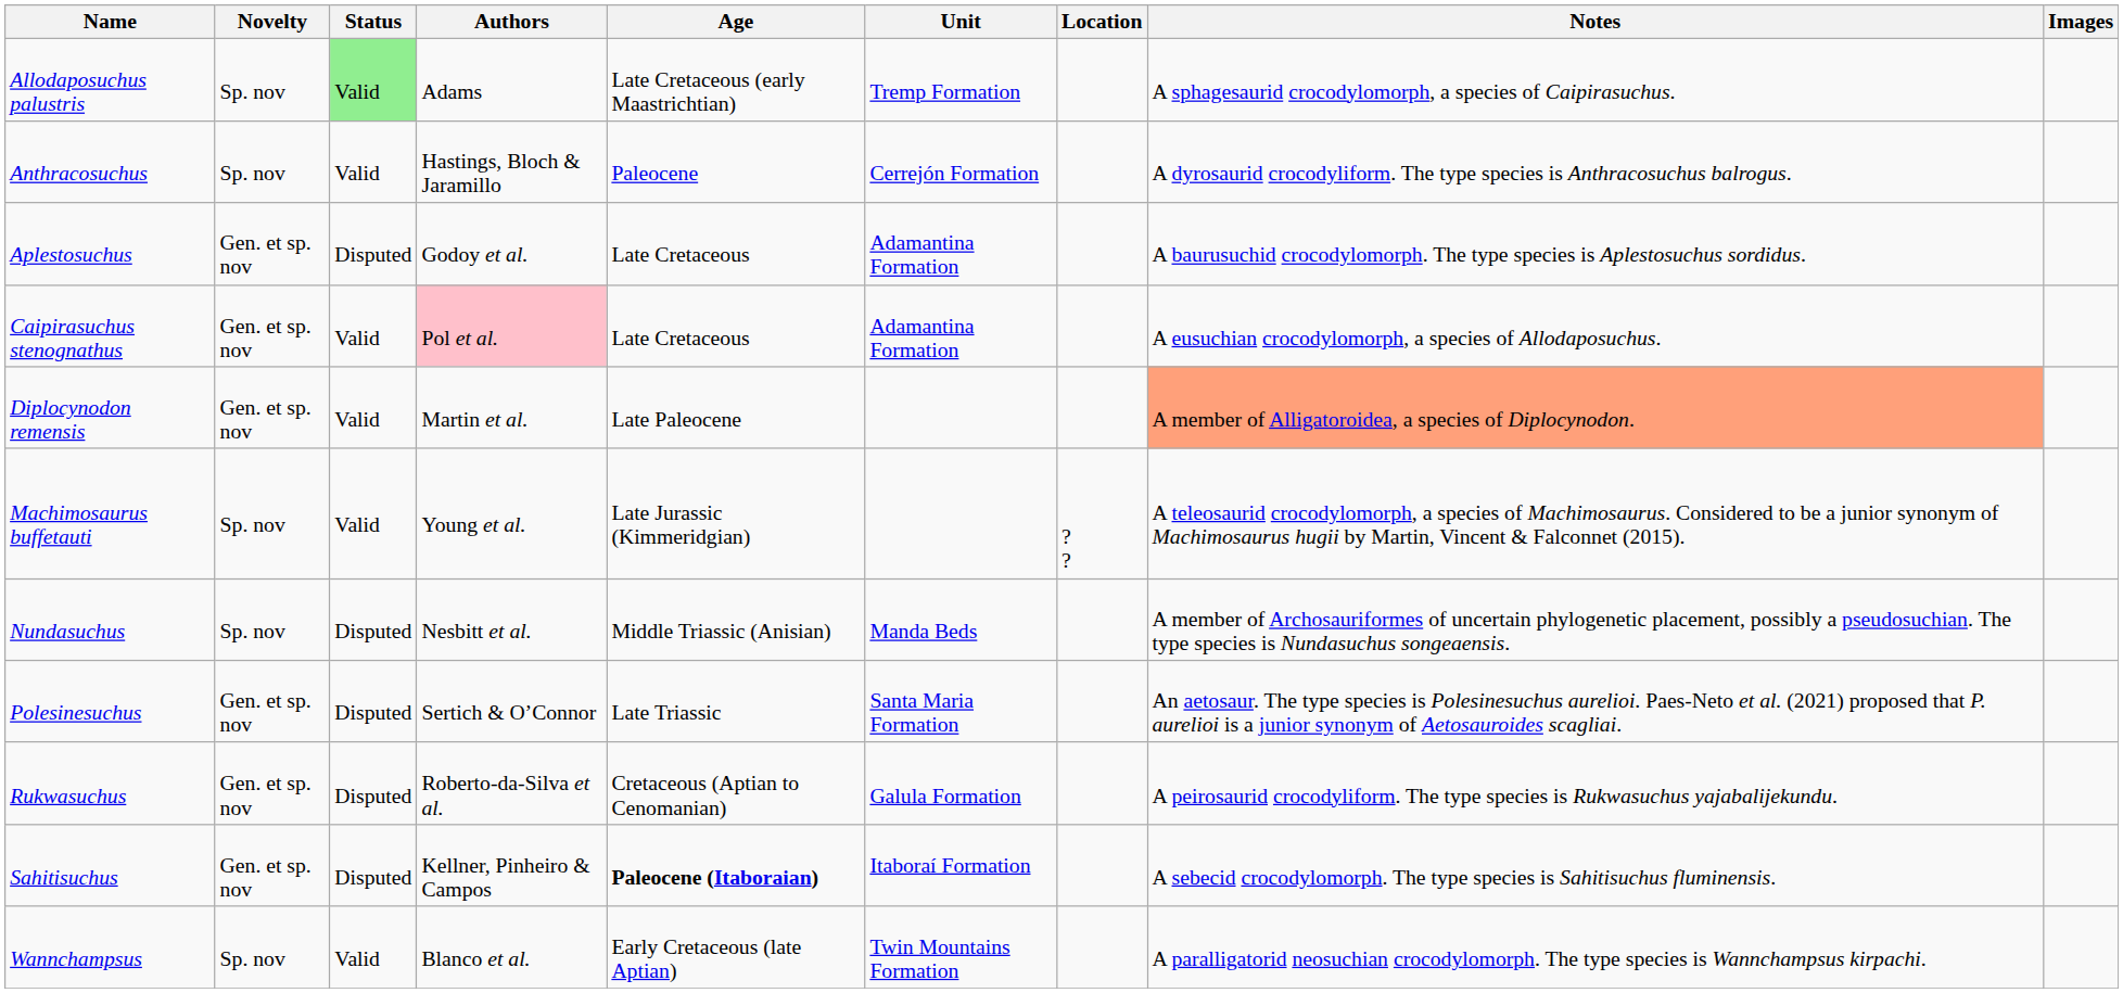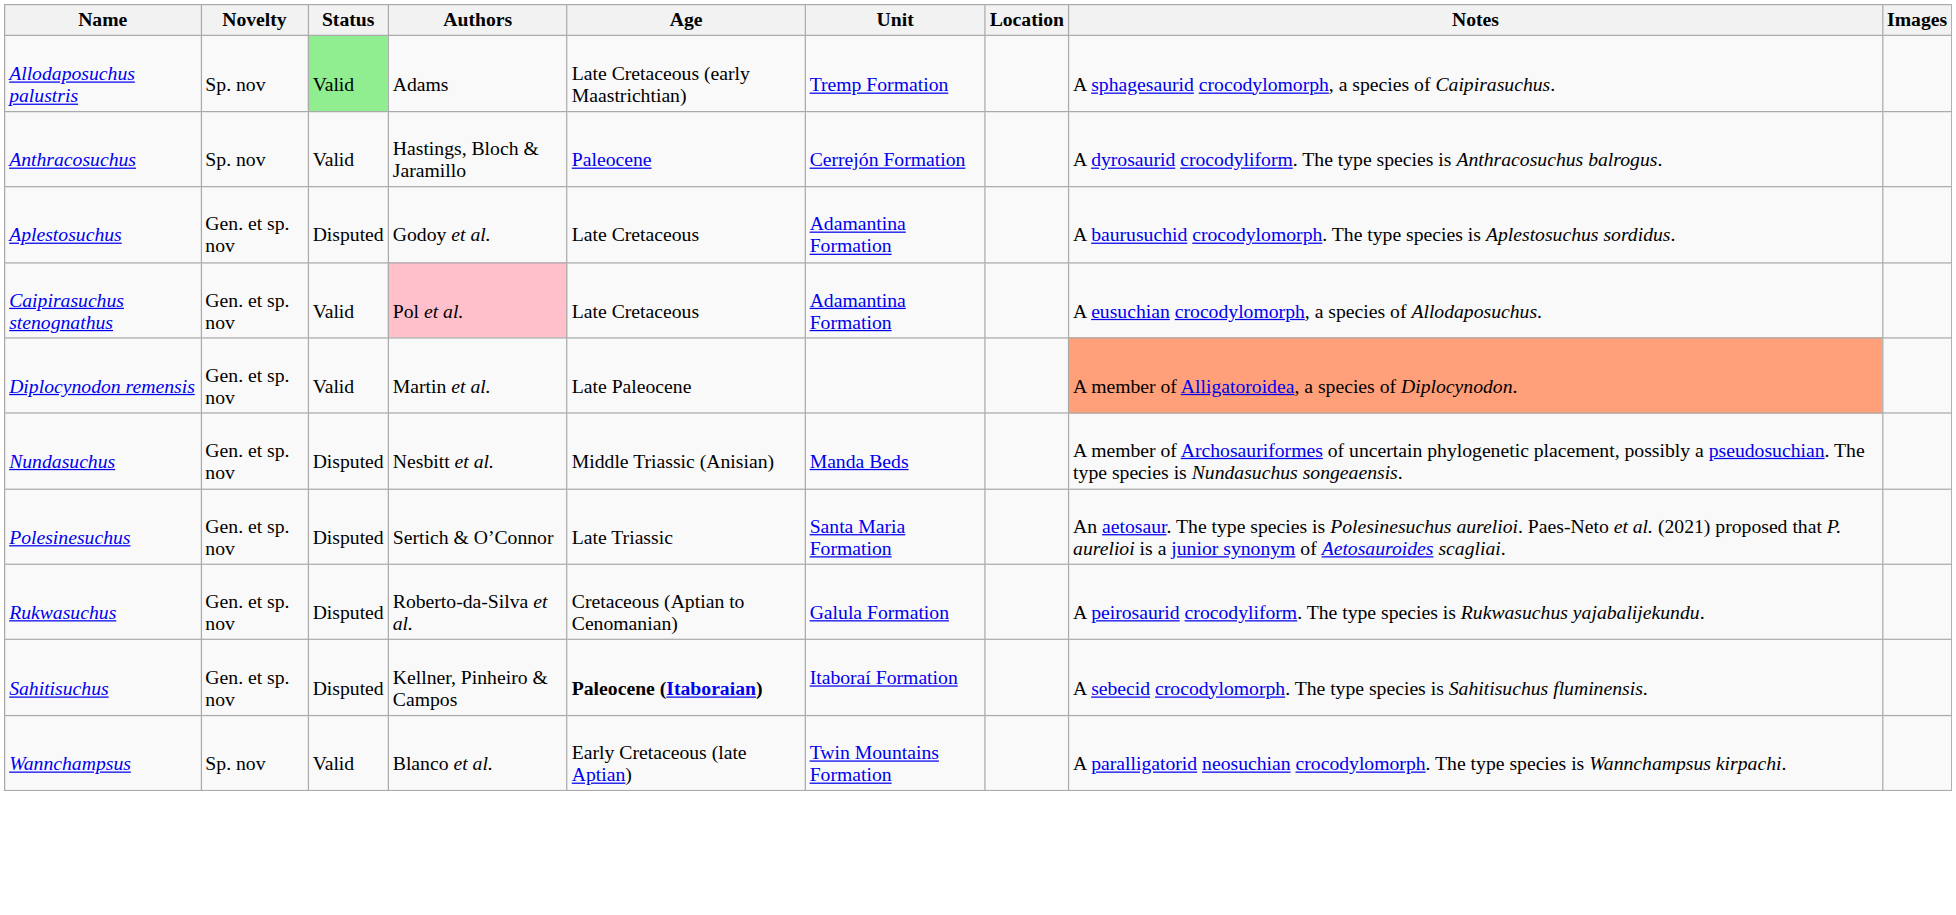- row: Machimosaurus buffetauti | Sp. nov | Valid | Young et al. | Late Jurassic (Kimmeridgian) | ? ? | A teleosaurid crocodylomorph, a species of Machimosaurus. Considered to be a junior synonym of Machimosaurus hugii by Martin, Vincent & Falconnet (2015).
Nundasuchus | Novelty: Sp. nov -> Gen. et sp. nov
